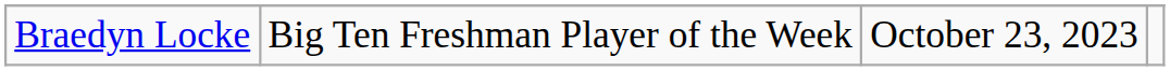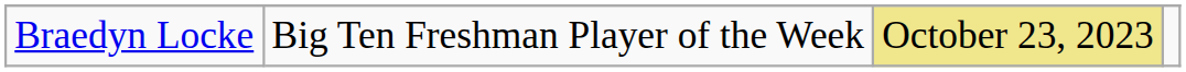Braedyn Locke | column 3: no background -> khaki background
